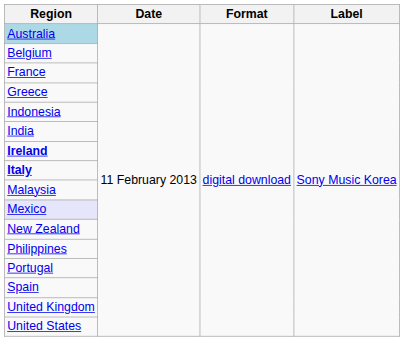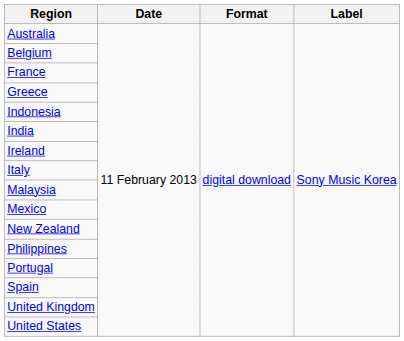Australia | Region: lightblue background -> no background
Ireland | Region: bold -> normal
Italy | Region: bold -> normal
Mexico | Region: lavender background -> no background
